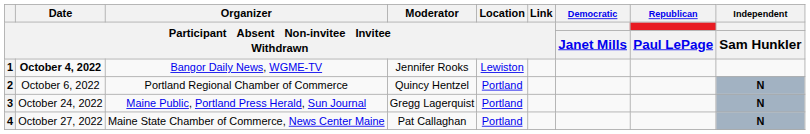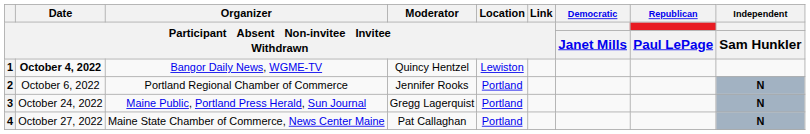1 | Moderator / Participant Absent Non-invitee Invitee Withdrawn: Jennifer Rooks -> Quincy Hentzel
2 | Moderator / Participant Absent Non-invitee Invitee Withdrawn: Quincy Hentzel -> Jennifer Rooks
